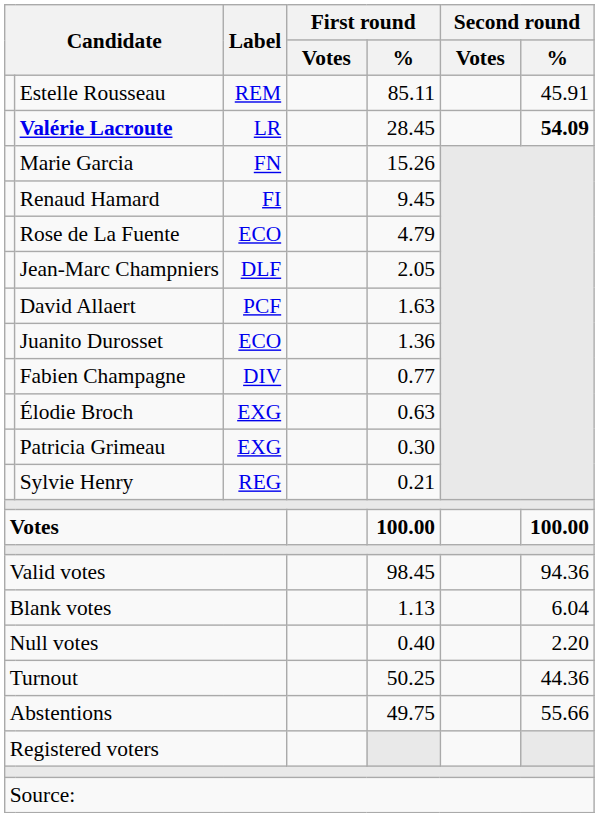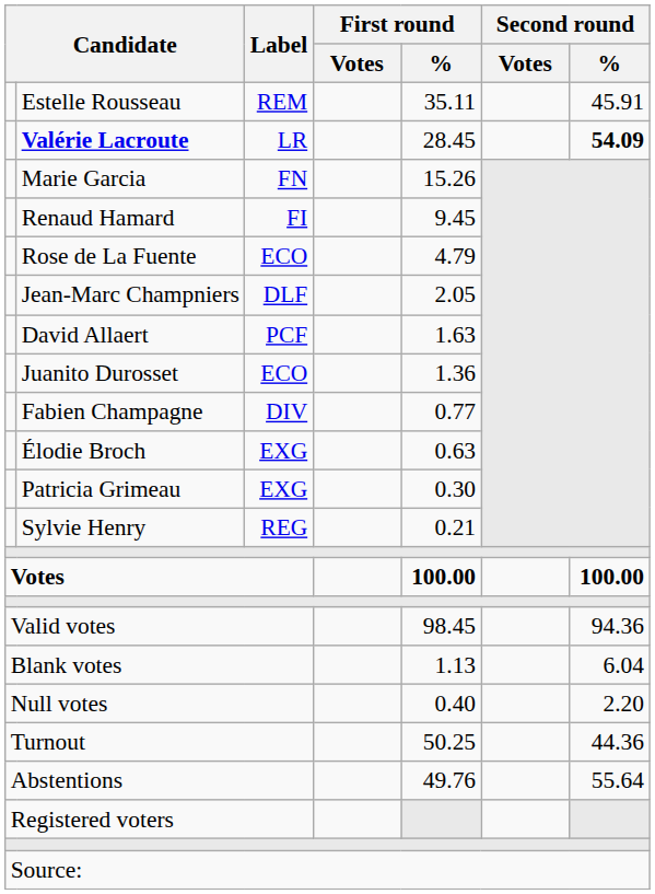Estelle Rousseau | First round / %: 85.11 -> 35.11
Abstentions | First round / %: 49.75 -> 49.76
Abstentions | Second round / %: 55.66 -> 55.64
